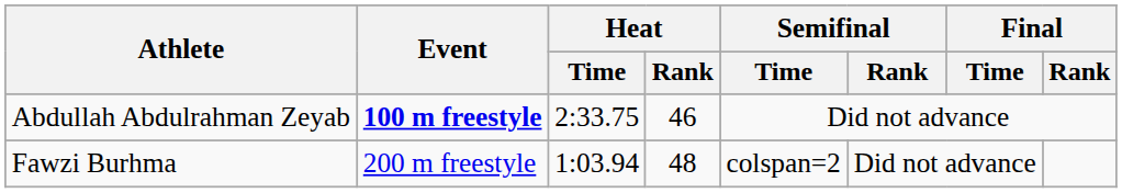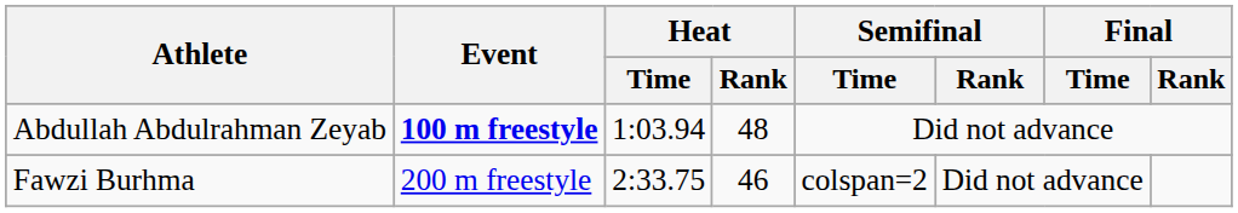Abdullah Abdulrahman Zeyab | Heat / Time: 2:33.75 -> 1:03.94
Abdullah Abdulrahman Zeyab | Heat / Rank: 46 -> 48
Fawzi Burhma | Heat / Time: 1:03.94 -> 2:33.75
Fawzi Burhma | Heat / Rank: 48 -> 46
